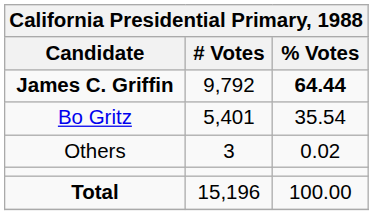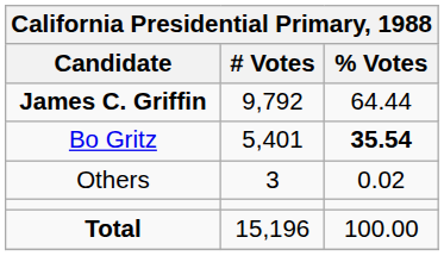James C. Griffin | % Votes: bold -> normal
Bo Gritz | % Votes: normal -> bold
